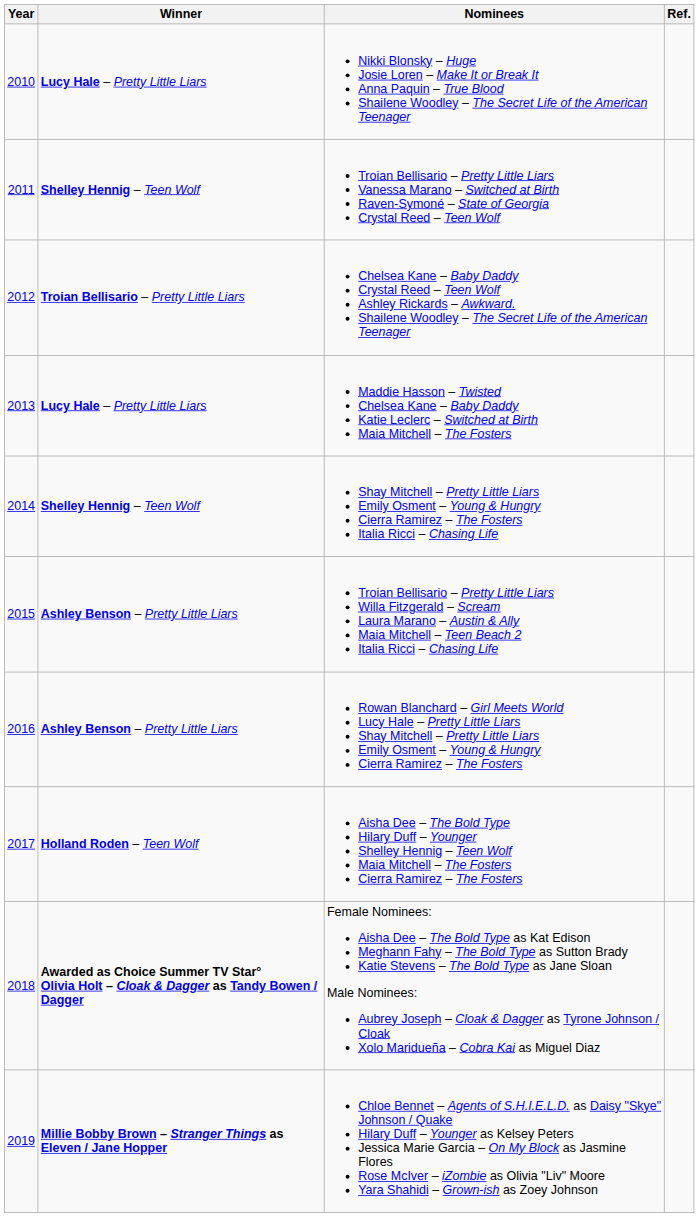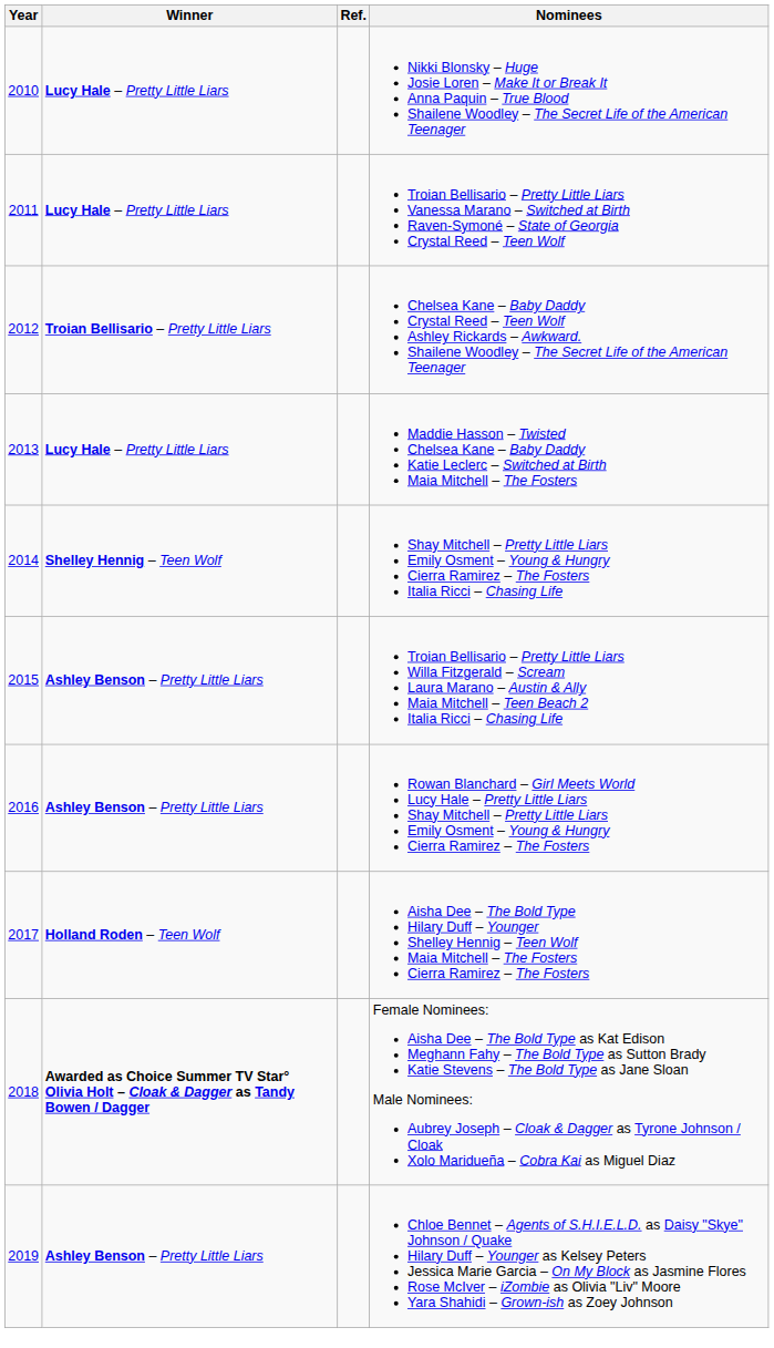columns swapped: Nominees <-> Ref.
row 3 | Winner: Shelley Hennig – Teen Wolf -> Lucy Hale – Pretty Little Liars
row 11 | Winner: Millie Bobby Brown – Stranger Things as Eleven / Jane Hopper -> Ashley Benson – Pretty Little Liars
